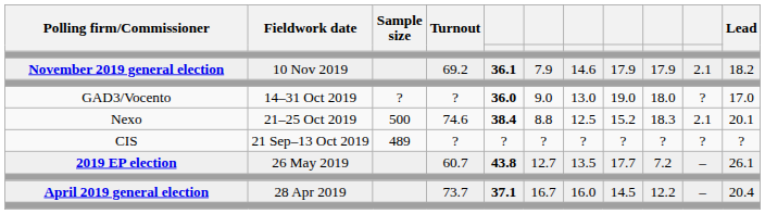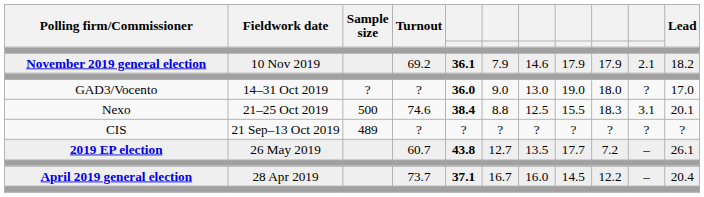Nexo | column 8: 15.2 -> 15.5
Nexo | column 10: 2.1 -> 3.1
